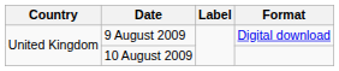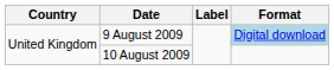9 August 2009 | Format: no background -> lightblue background
